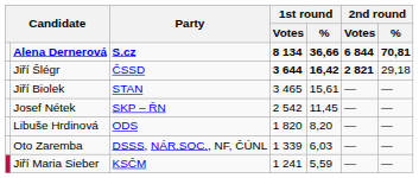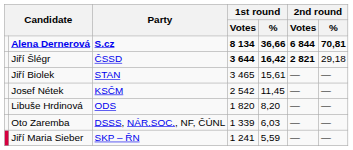Josef Nétek | Party: SKP – ŘN -> KSČM
Jiří Maria Sieber | Party: KSČM -> SKP – ŘN
